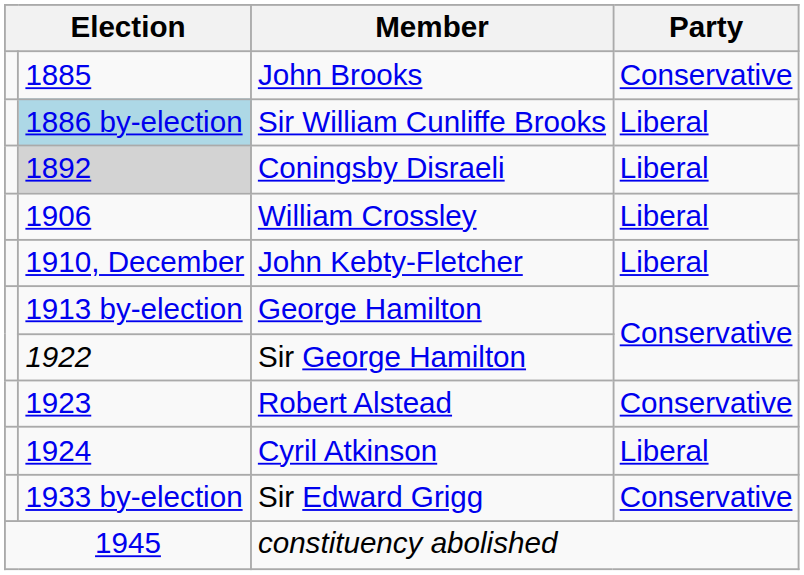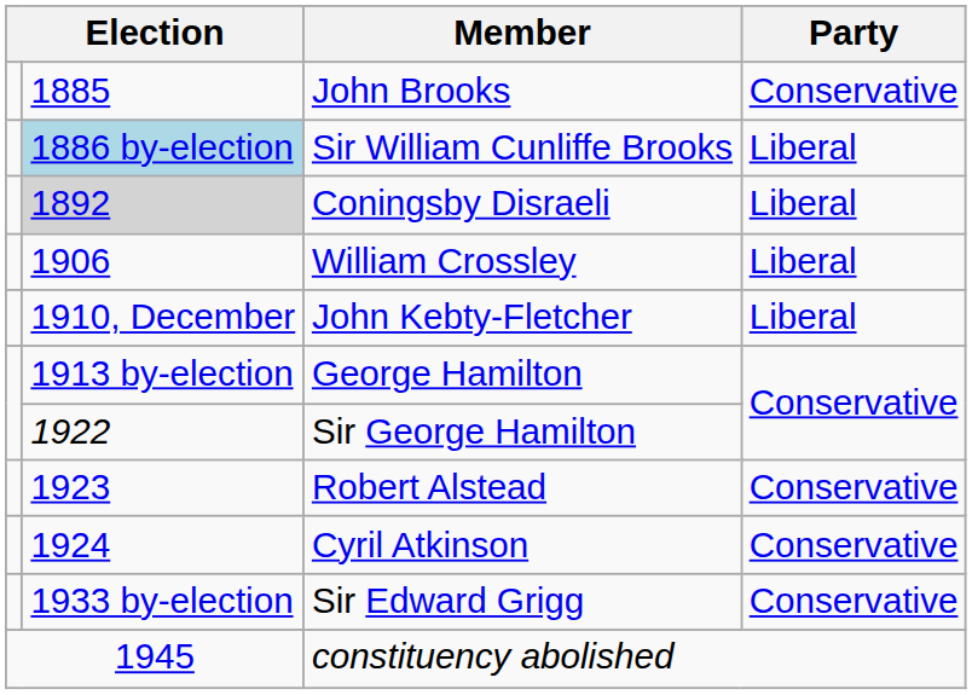Cyril Atkinson | Party: Liberal -> Conservative
